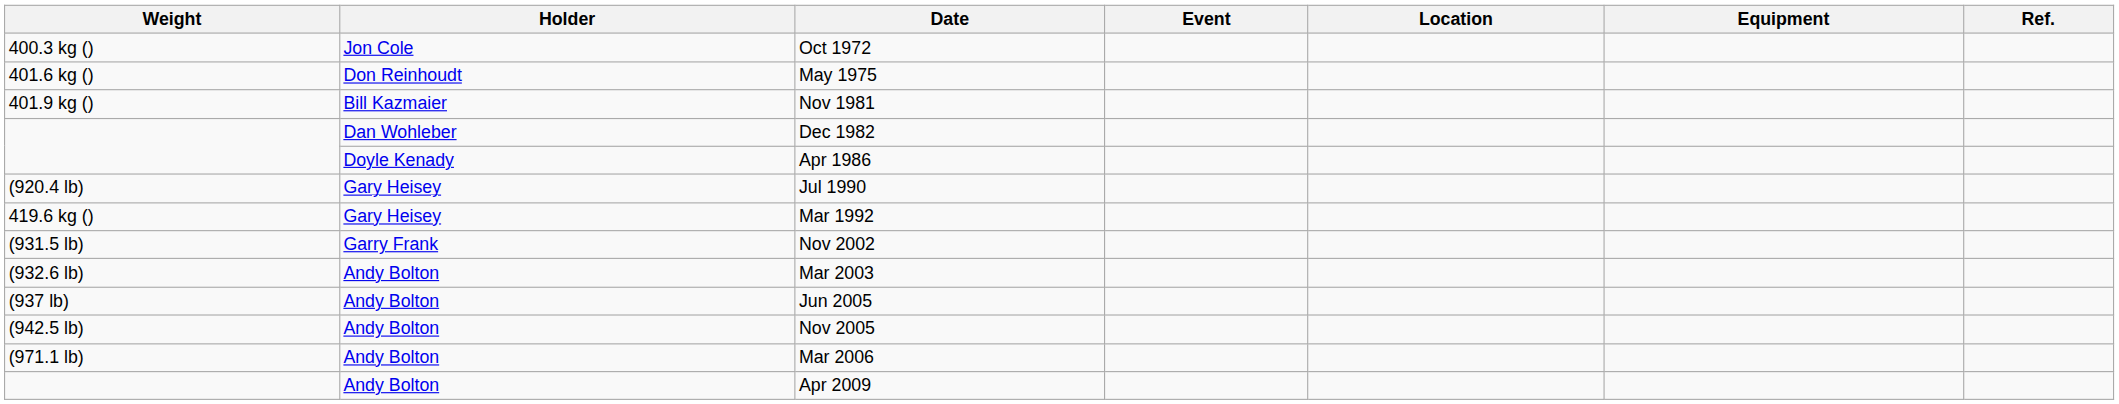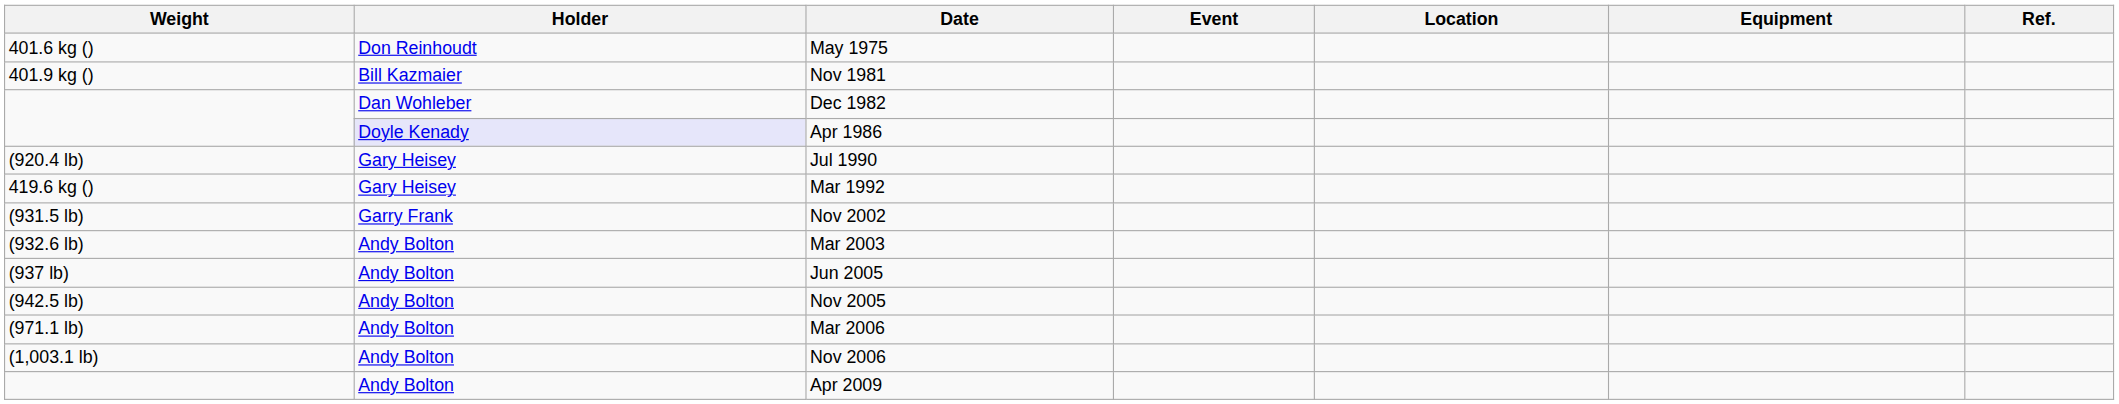- row: 400.3 kg () | Jon Cole | Oct 1972
Apr 1986 | Holder: no background -> lavender background
+ row: (1,003.1 lb) | Andy Bolton | Nov 2006
